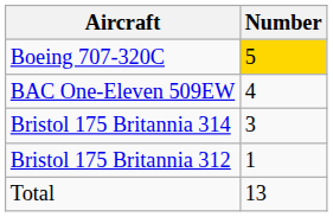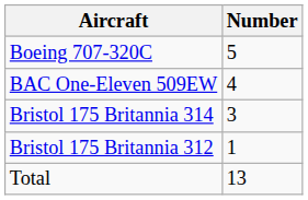Boeing 707-320C | Number: gold background -> no background
